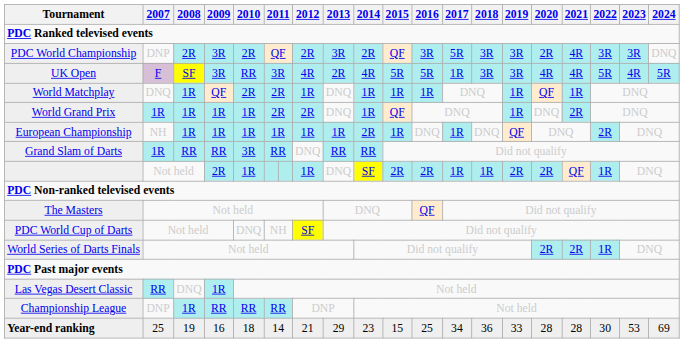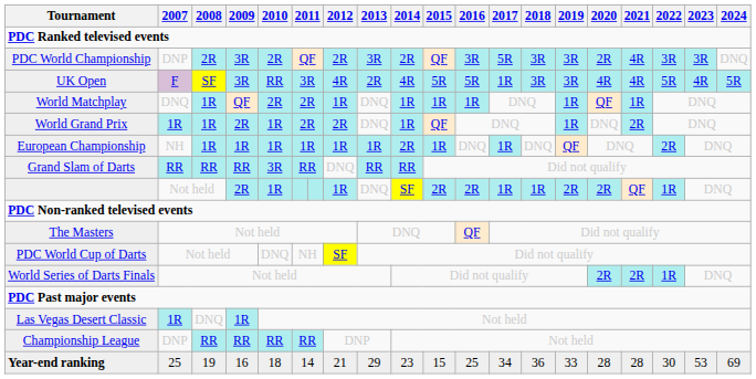World Grand Prix | 2009: 1R -> 2R
Grand Slam of Darts | 2007: 1R -> RR
Las Vegas Desert Classic | 2007: RR -> 1R
Championship League | 2008: 1R -> RR
